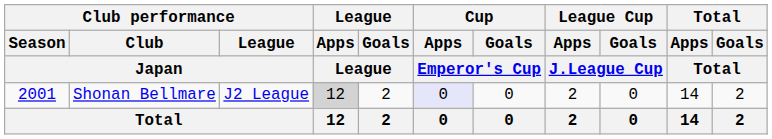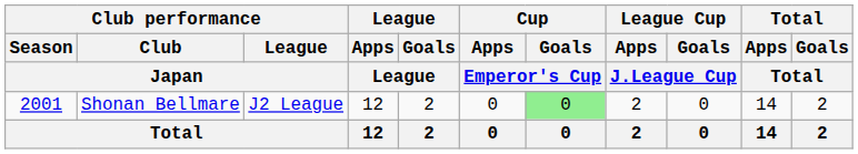Shonan Bellmare | League / Apps / League: lightgrey background -> no background
Shonan Bellmare | Cup / Apps / Emperor's Cup: lavender background -> no background
Shonan Bellmare | Cup / Goals / Emperor's Cup: no background -> lightgreen background
